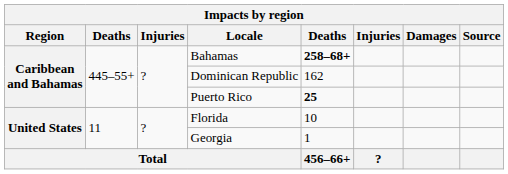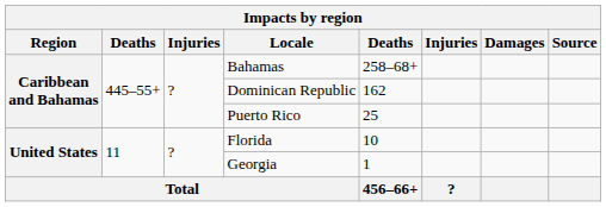Bahamas | column 5: bold -> normal
Puerto Rico | column 5: bold -> normal
